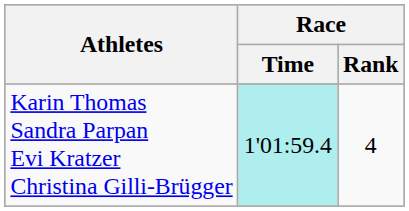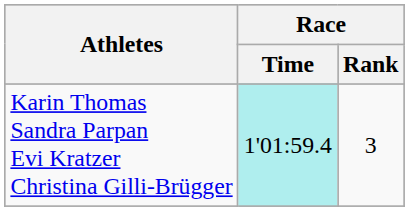row 3 | Race / Rank: 4 -> 3
